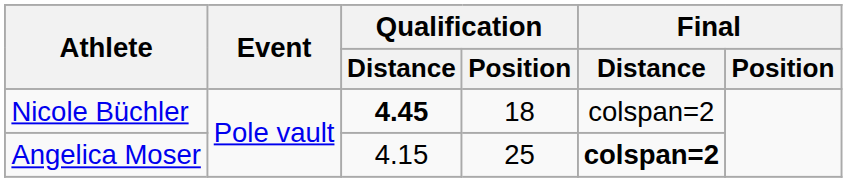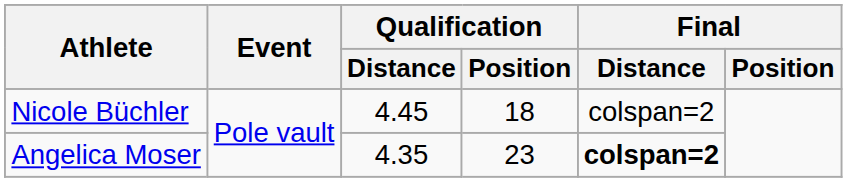Nicole Büchler | Qualification / Distance: bold -> normal
Angelica Moser | Qualification / Distance: 4.15 -> 4.35
Angelica Moser | Qualification / Position: 25 -> 23
